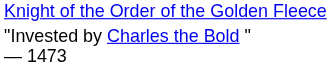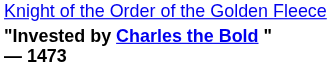"Invested by Charles the Bold " — 1473 | column 1: normal -> bold
